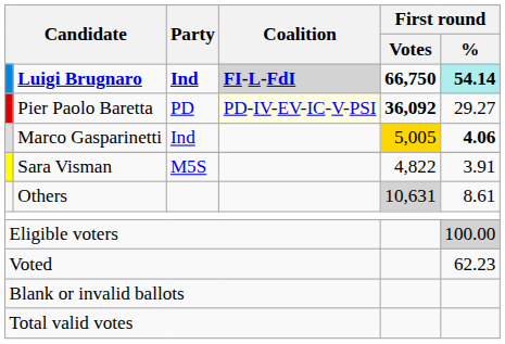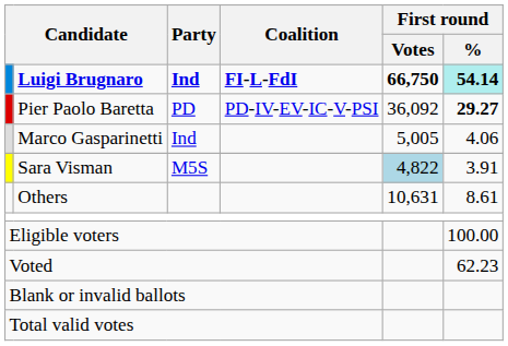Luigi Brugnaro | Coalition: lightgrey background -> no background
Pier Paolo Baretta | Coalition: lightyellow background -> no background
Pier Paolo Baretta | First round / Votes: bold -> normal
Pier Paolo Baretta | First round / %: normal -> bold
Marco Gasparinetti | First round / Votes: gold background -> no background
Marco Gasparinetti | First round / %: bold -> normal
Sara Visman | First round / Votes: no background -> lightblue background
Others | First round / Votes: lightgrey background -> no background
Eligible voters | First round / %: lightgrey background -> no background
